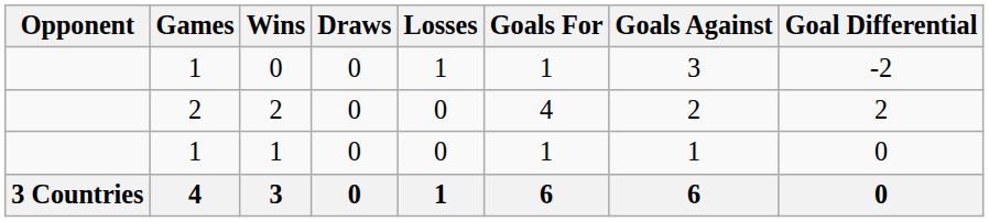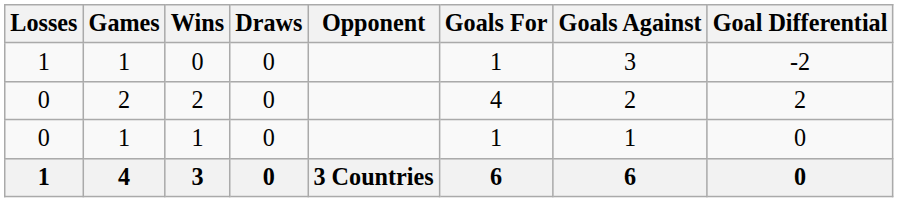columns swapped: Opponent <-> Losses
